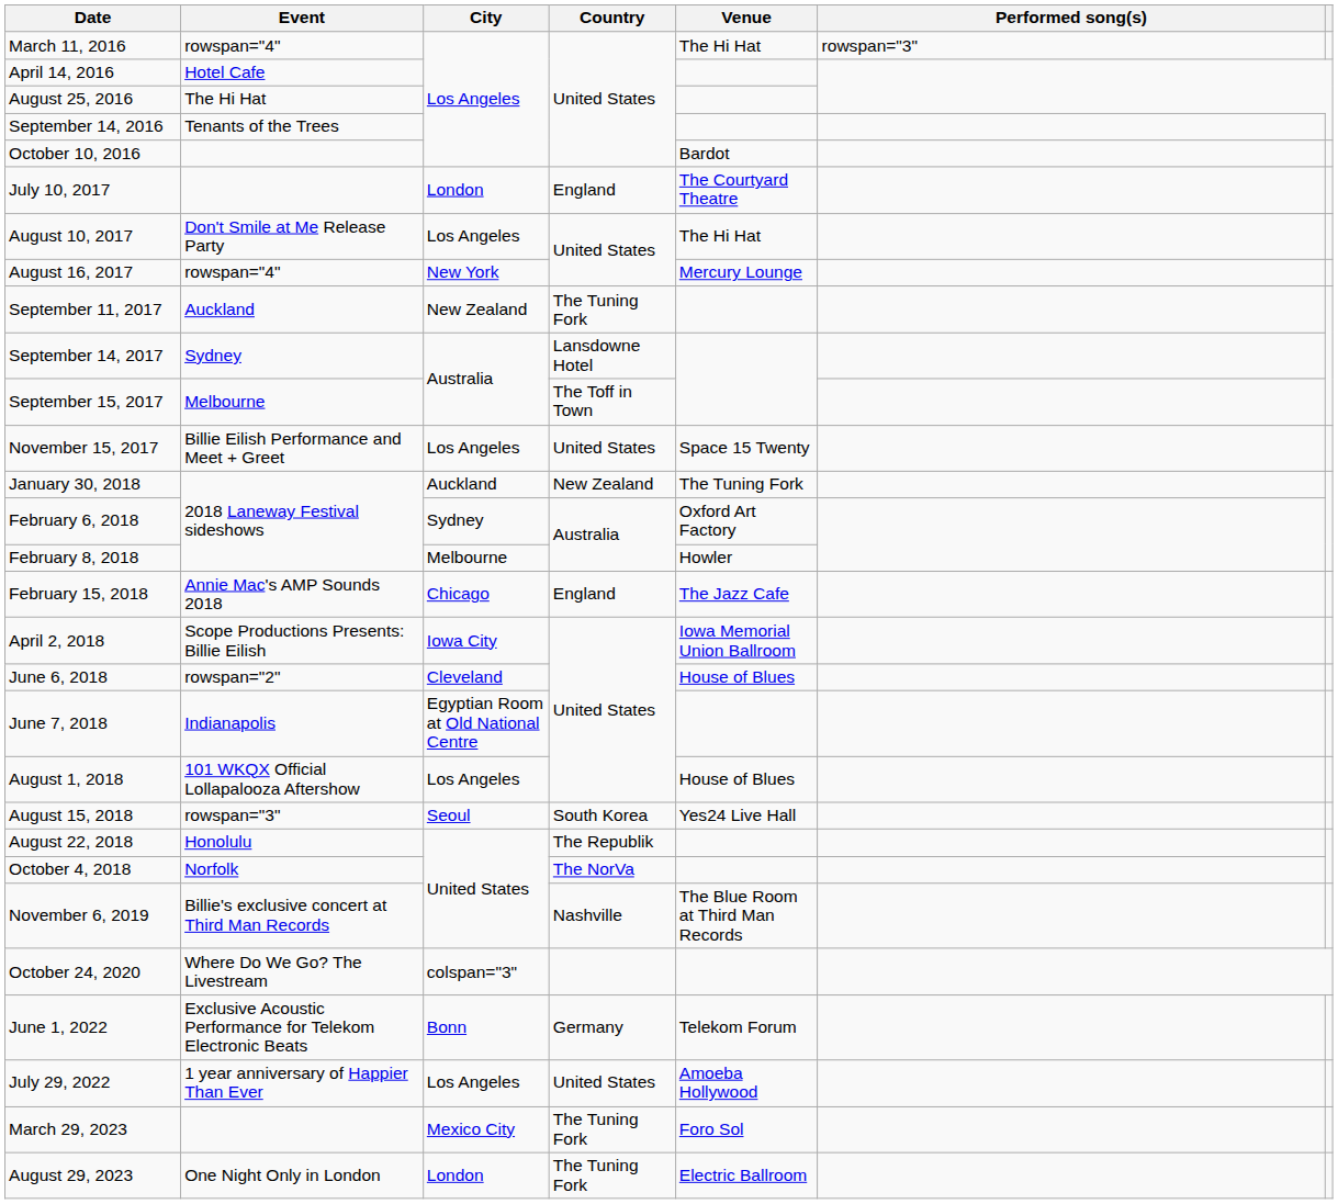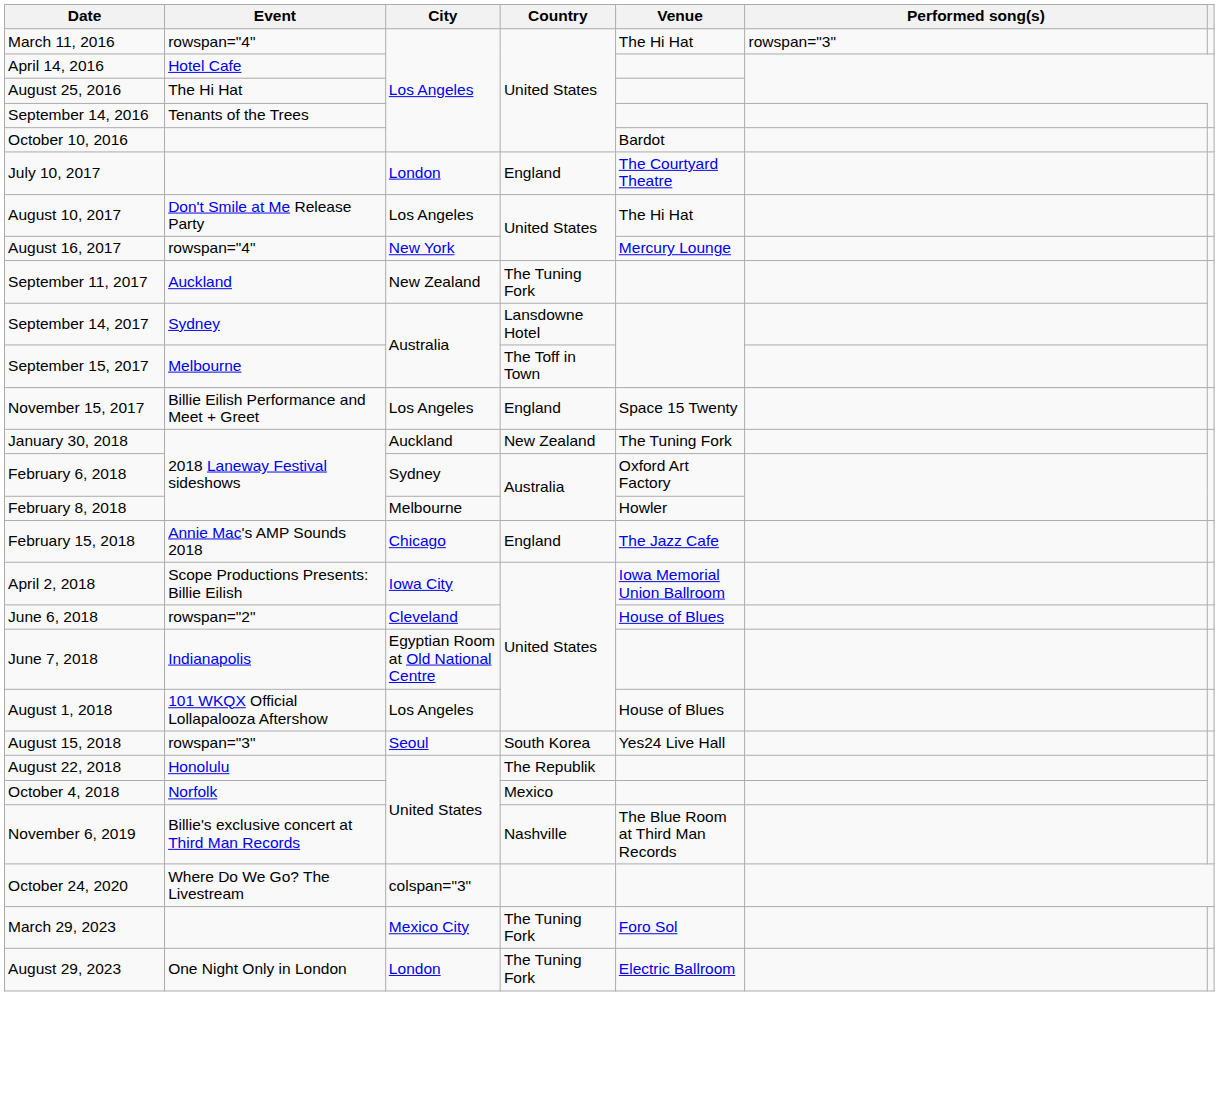November 15, 2017 | Country: United States -> England
October 4, 2018 | Country: The NorVa -> Mexico
- row: June 1, 2022 | Exclusive Acoustic Performance for Telekom Electronic Beats | Bonn | Germany | Telekom Forum
- row: July 29, 2022 | 1 year anniversary of Happier Than Ever | Los Angeles | United States | Amoeba Hollywood
